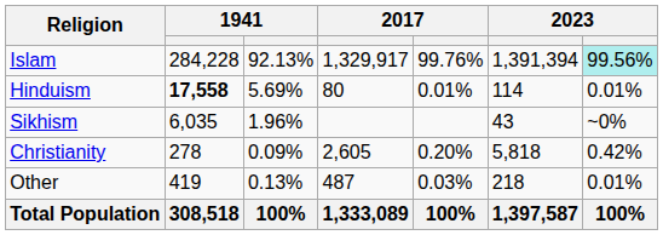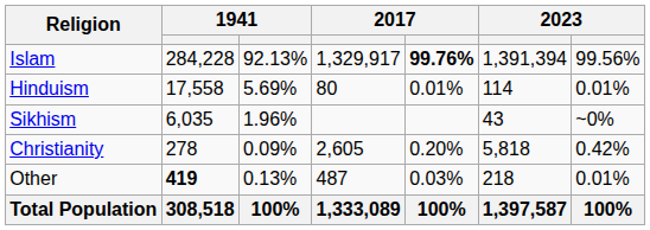Islam | column 5: normal -> bold
Islam | column 7: paleturquoise background -> no background
Hinduism | column 2: bold -> normal
Other | column 2: normal -> bold
